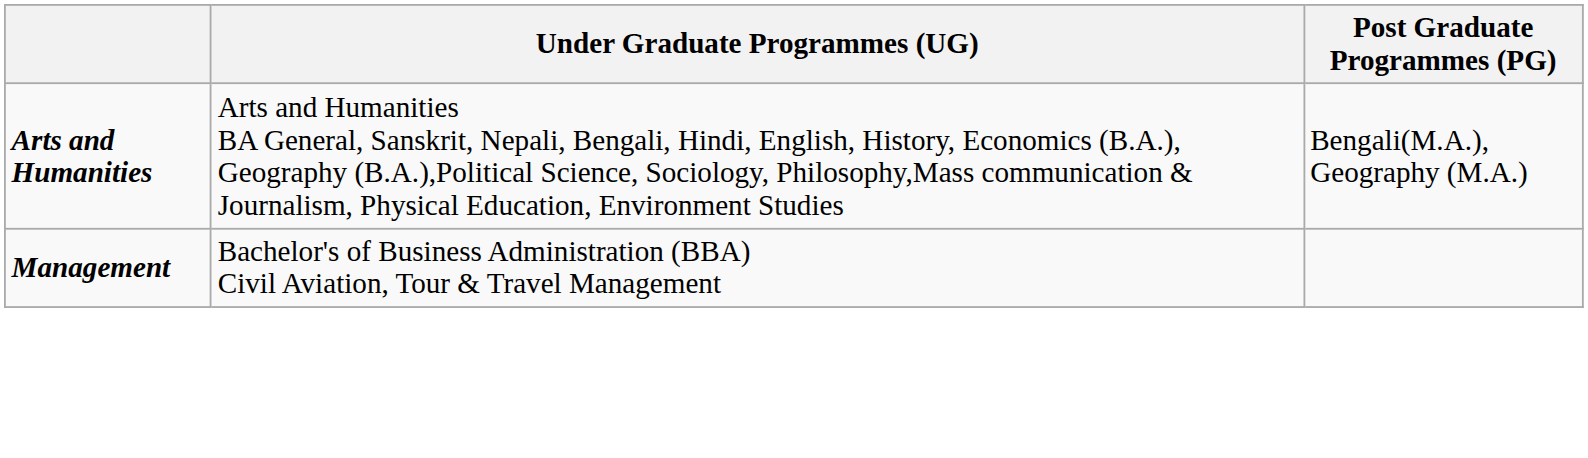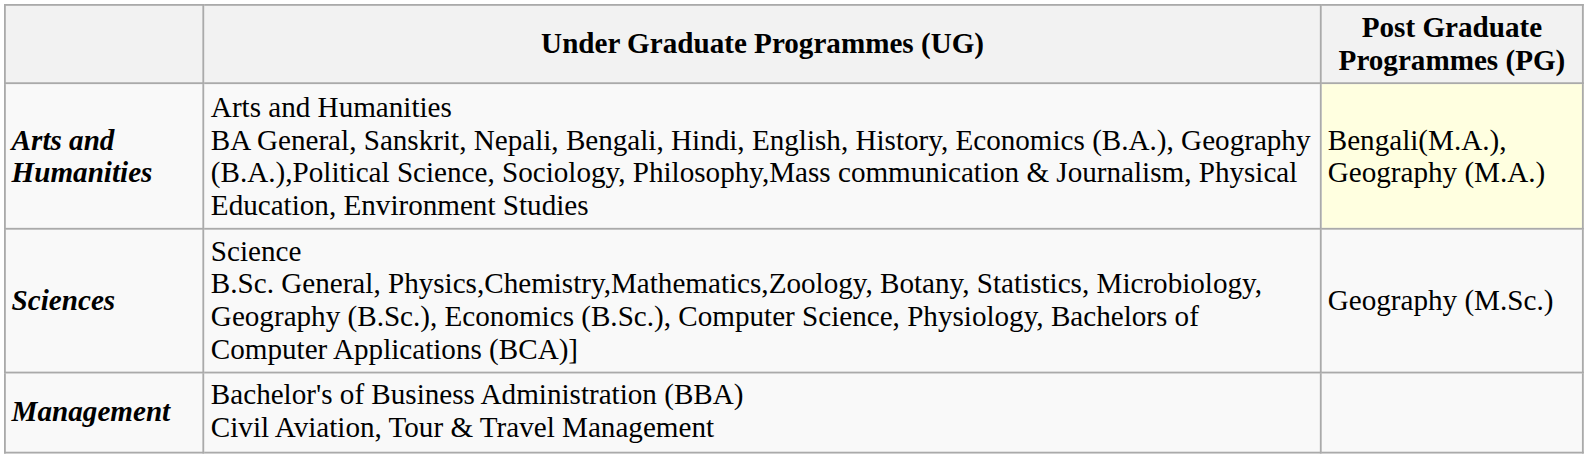Arts and Humanities | Post Graduate Programmes (PG): no background -> lightyellow background
+ row: Sciences | Science B.Sc. General, Physics,Chemistry,Mathematics,Zoology, Botany, Statistics, Microbiology, Geography (B.Sc.), Economics (B.Sc.), Computer Science, Physiology, Bachelors of Computer Applications (BCA)] | Geography (M.Sc.)
